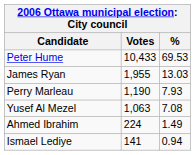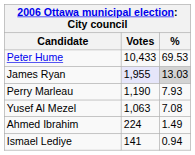James Ryan | Votes: no background -> lavender background
James Ryan | %: no background -> lightgrey background
